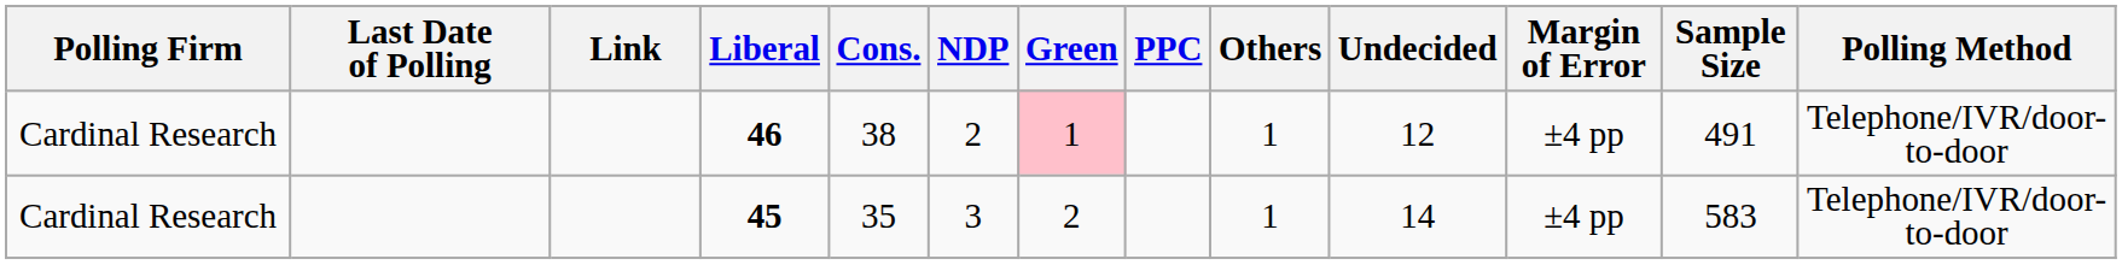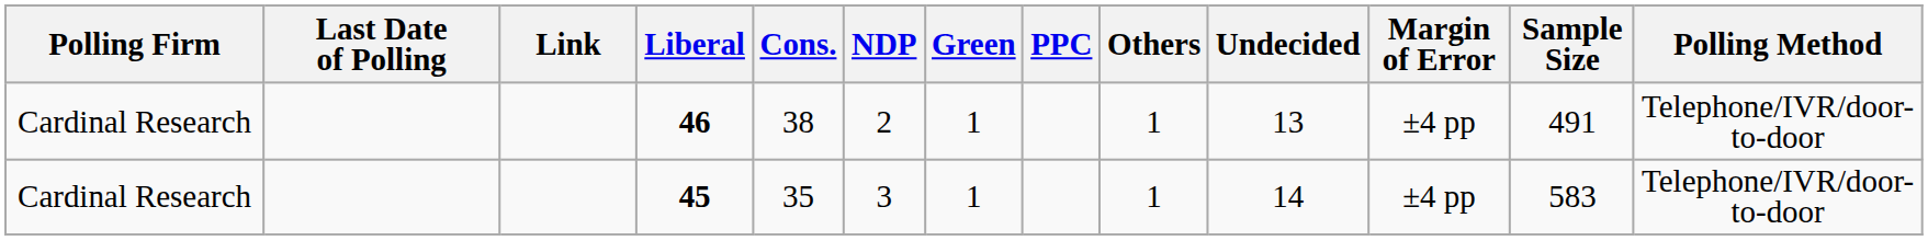46 | Green: pink background -> no background
46 | Undecided: 12 -> 13
45 | Green: 2 -> 1
